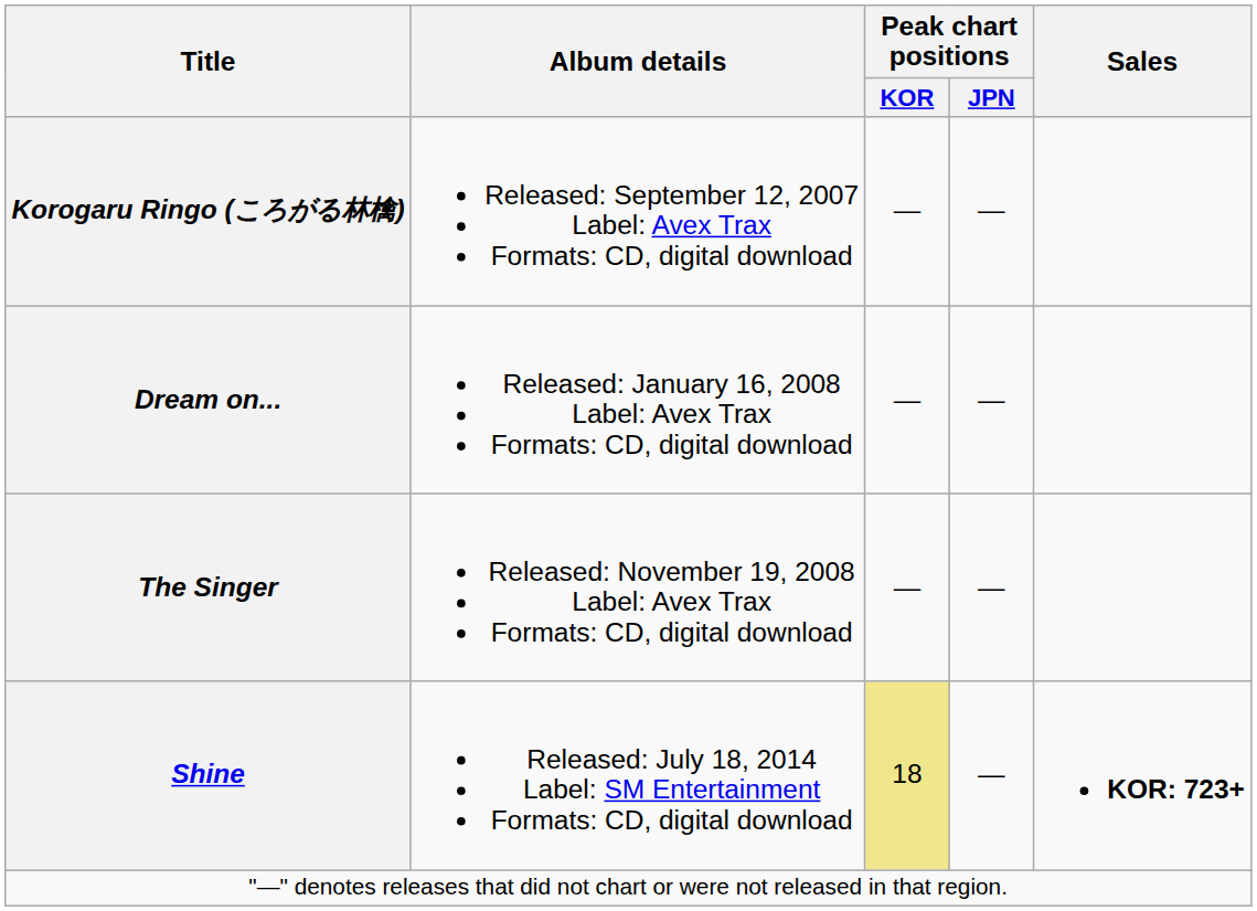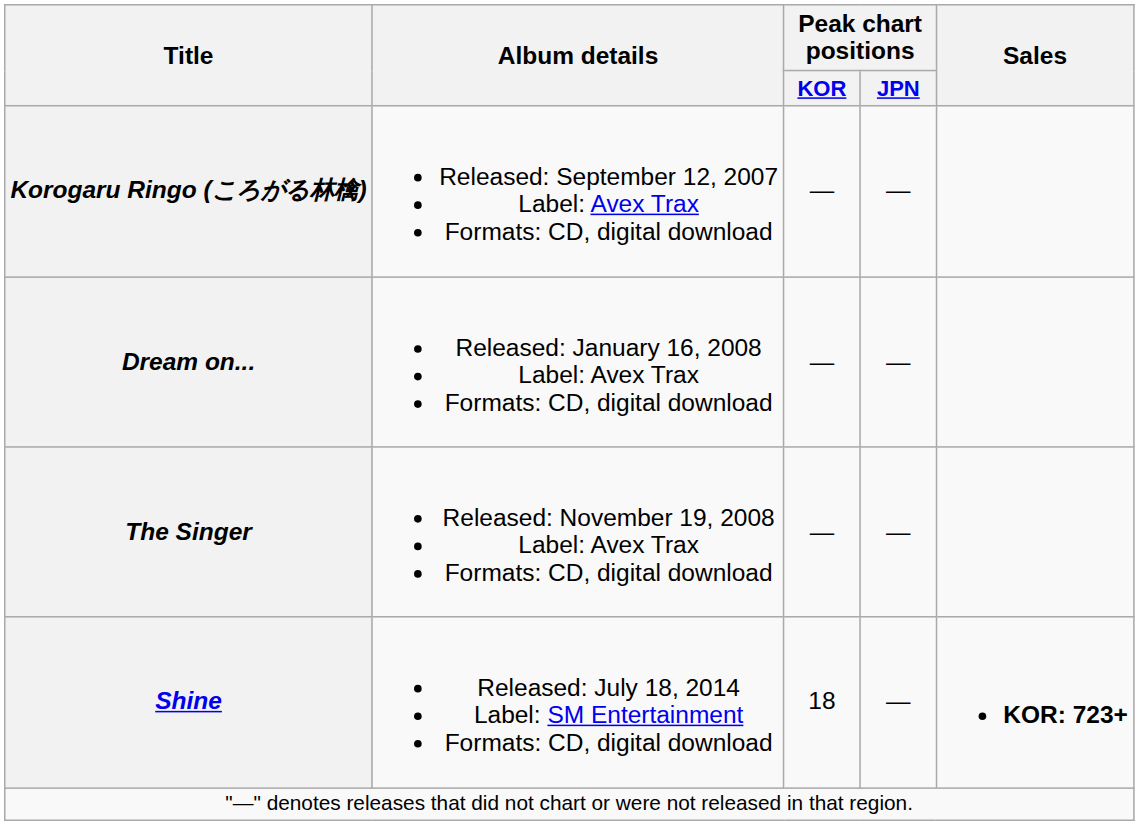Shine | Peak chart positions / KOR: khaki background -> no background
